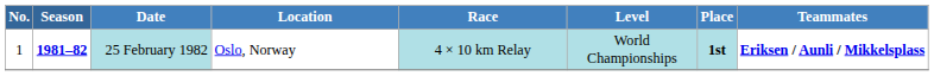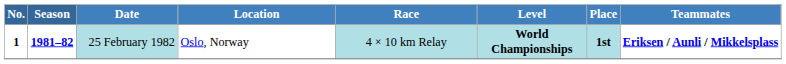25 February 1982 | No.: normal -> bold
25 February 1982 | Level: normal -> bold
